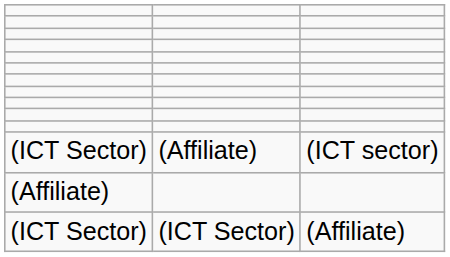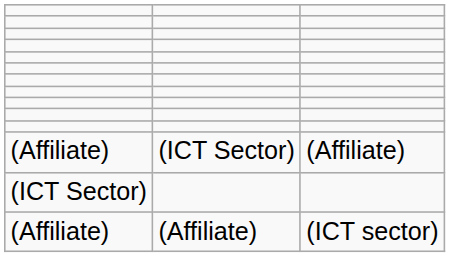row 12 | column 1: (ICT Sector) -> (Affiliate)
row 12 | column 2: (Affiliate) -> (ICT Sector)
row 12 | column 3: (ICT sector) -> (Affiliate)
row 13 | column 1: (Affiliate) -> (ICT Sector)
row 14 | column 1: (ICT Sector) -> (Affiliate)
row 14 | column 2: (ICT Sector) -> (Affiliate)
row 14 | column 3: (Affiliate) -> (ICT sector)
